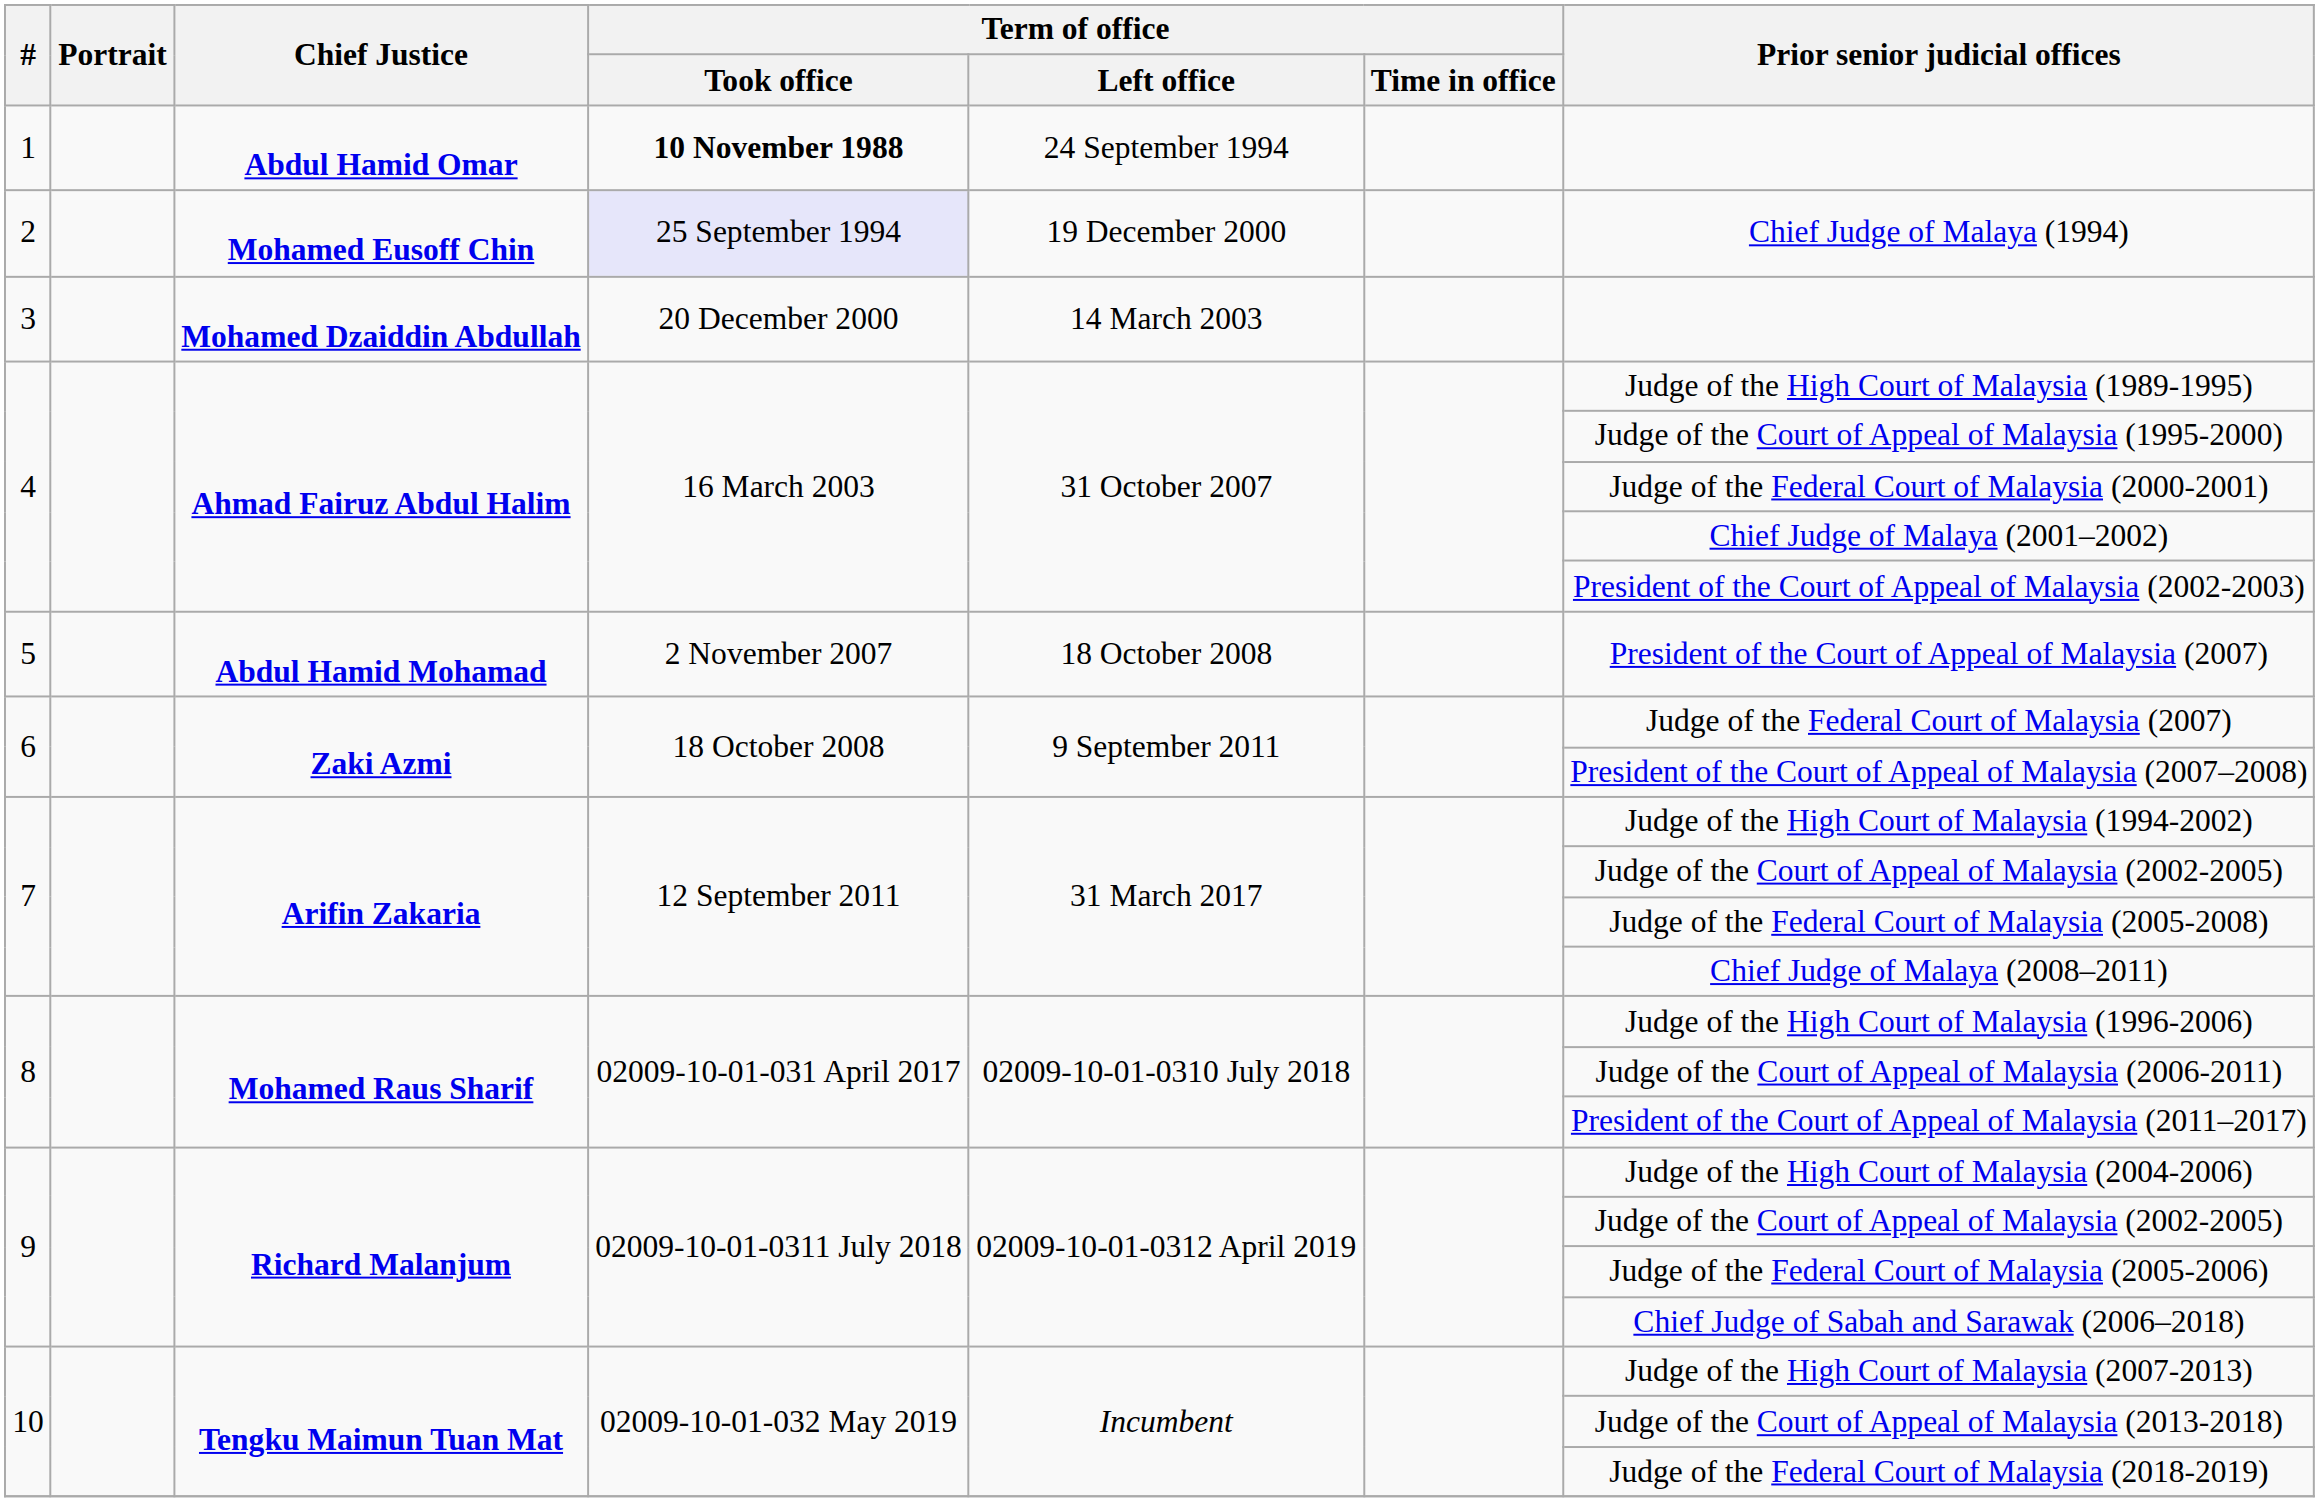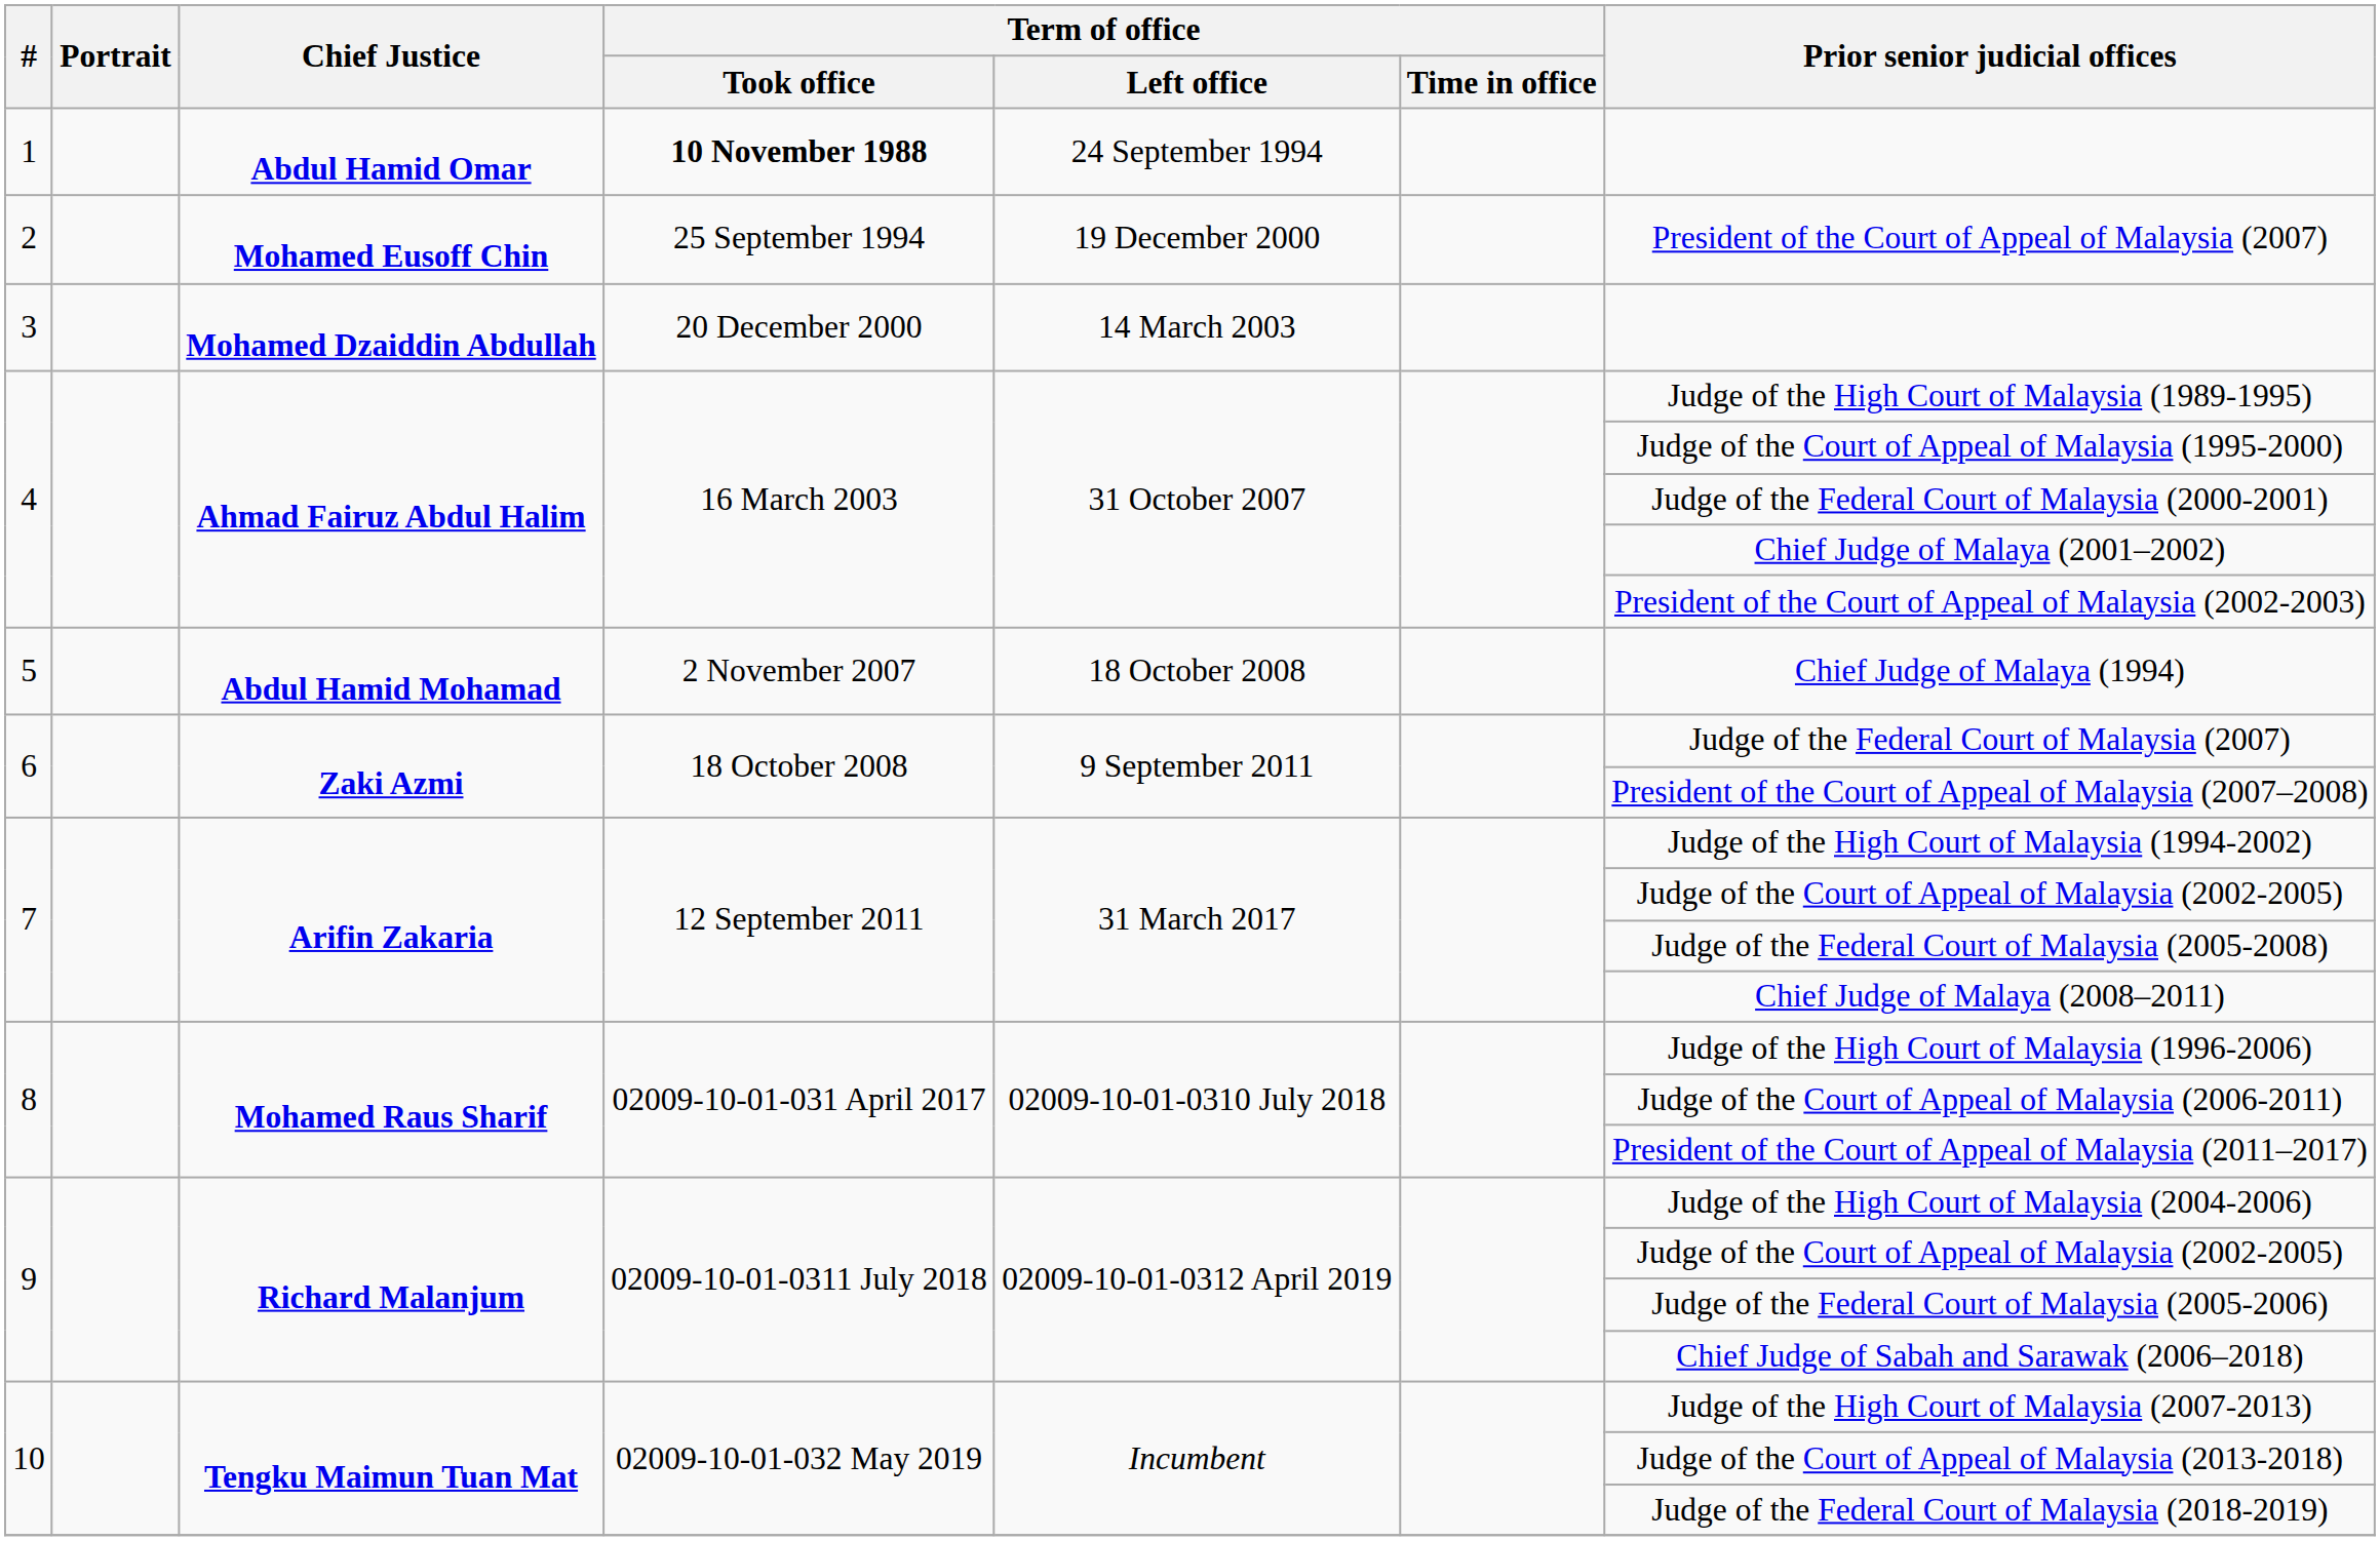2 | Term of office / Took office: lavender background -> no background
2 | Prior senior judicial offices: Chief Judge of Malaya (1994) -> President of the Court of Appeal of Malaysia (2007)
5 | Prior senior judicial offices: President of the Court of Appeal of Malaysia (2007) -> Chief Judge of Malaya (1994)
